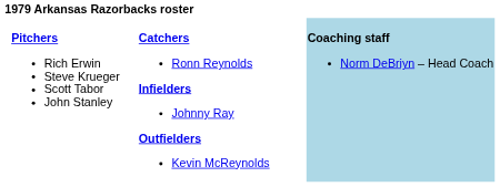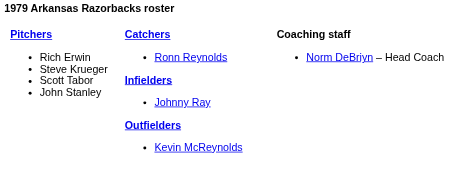Pitchers Rich Erwin Steve Krueger Scott Tabor John Stanley | column 3: lightblue background -> no background
